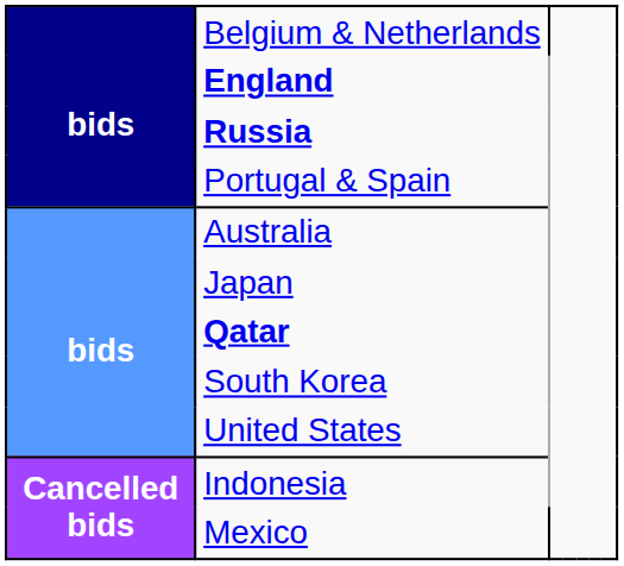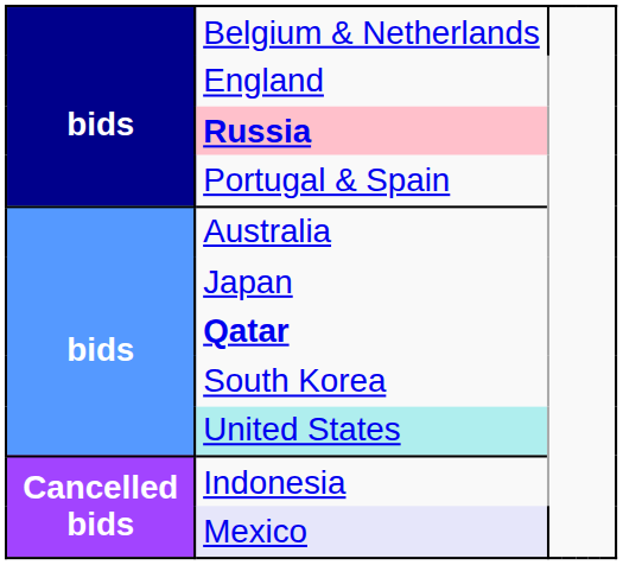England | column 2: bold -> normal
Russia | column 2: no background -> pink background
United States | column 2: no background -> paleturquoise background
Mexico | column 2: no background -> lavender background
